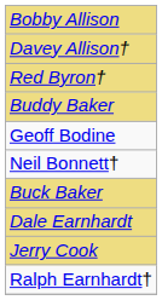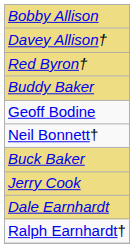row 8 | column 1: Dale Earnhardt -> Jerry Cook
row 9 | column 1: Jerry Cook -> Dale Earnhardt
